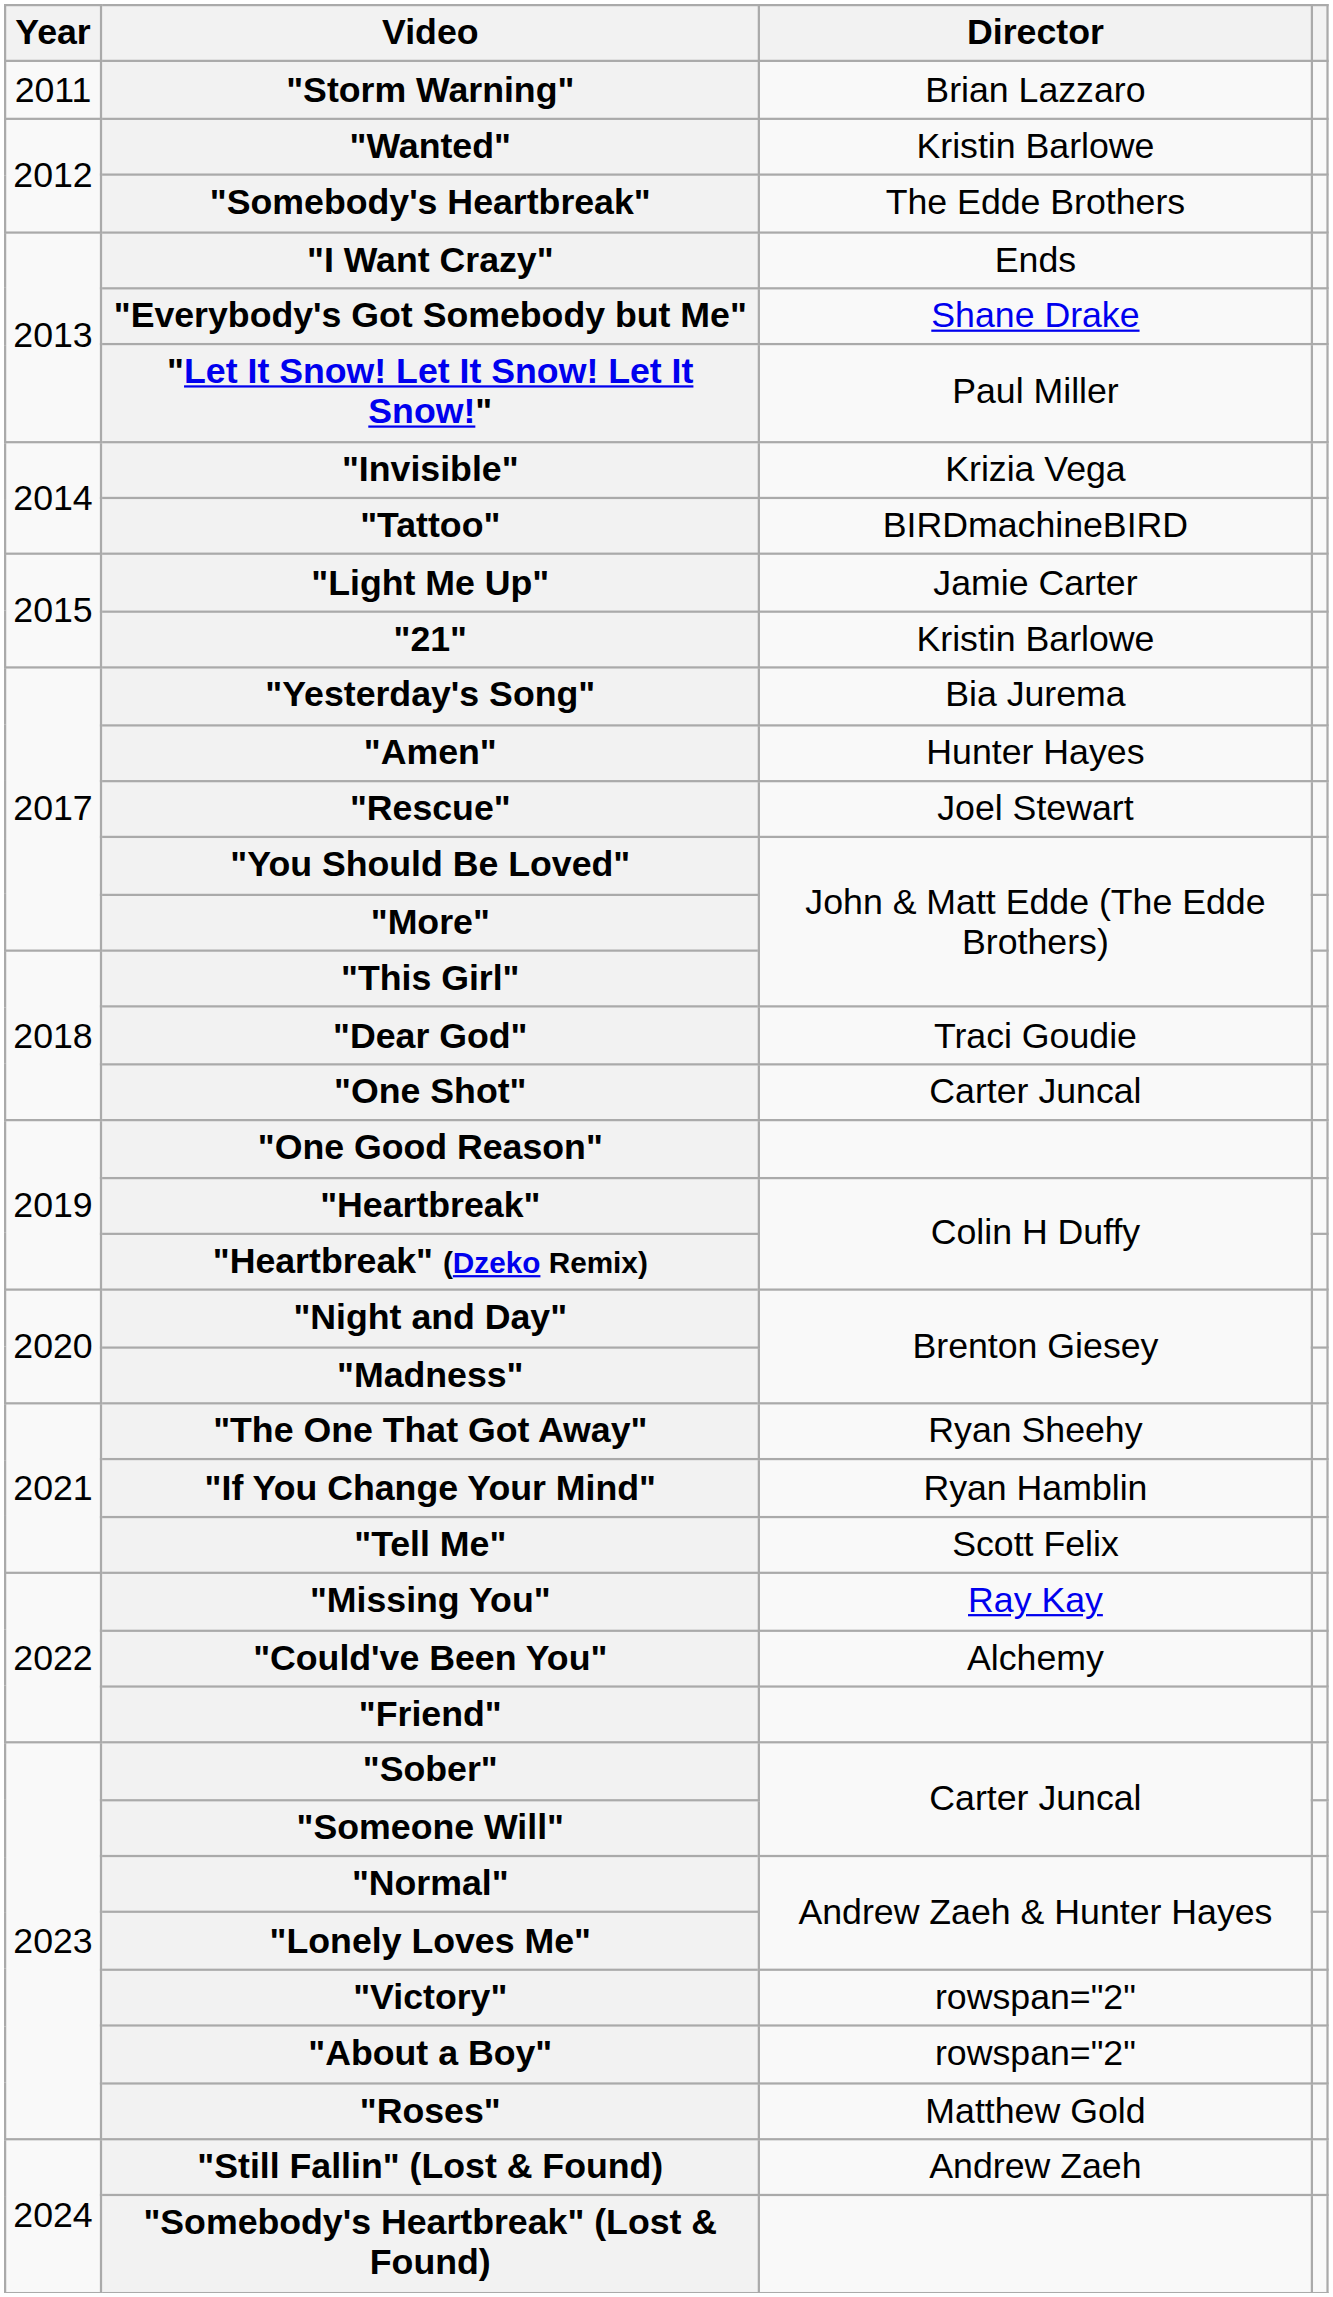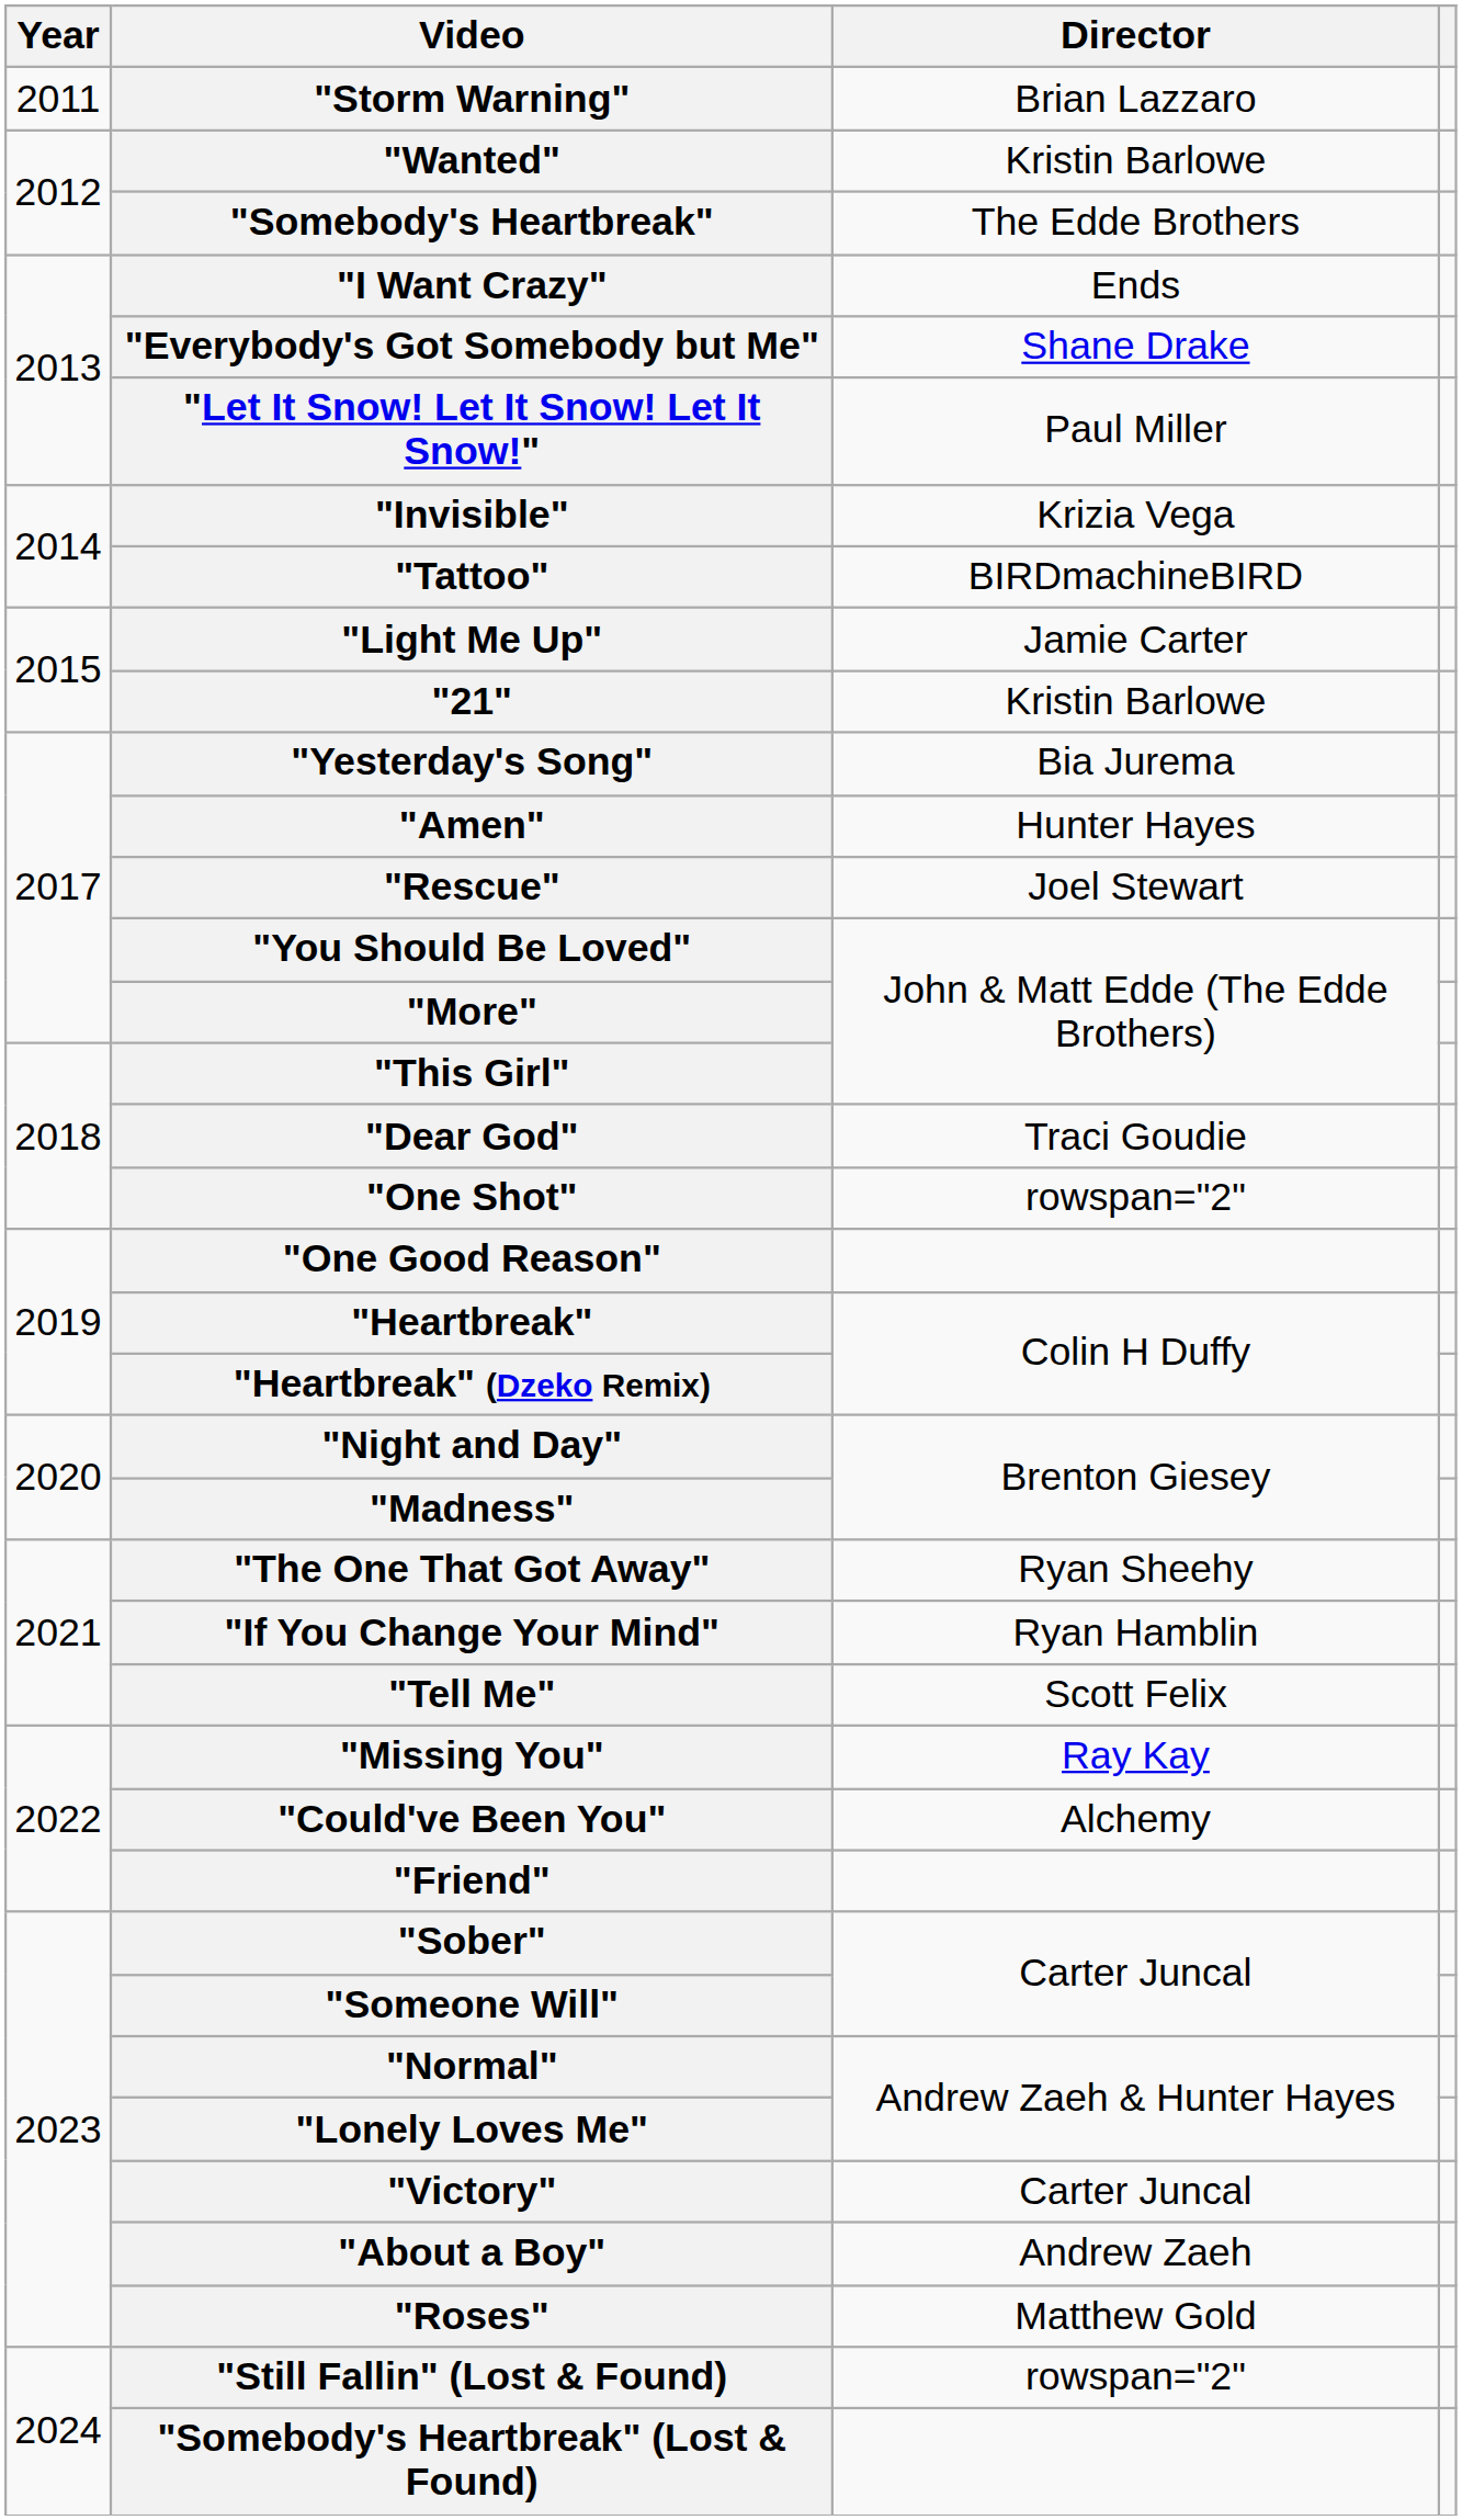"One Shot" | Director: Carter Juncal -> rowspan="2"
"Victory" | Director: rowspan="2" -> Carter Juncal
"About a Boy" | Director: rowspan="2" -> Andrew Zaeh
"Still Fallin" (Lost & Found) | Director: Andrew Zaeh -> rowspan="2"
